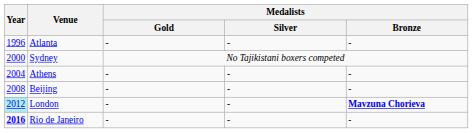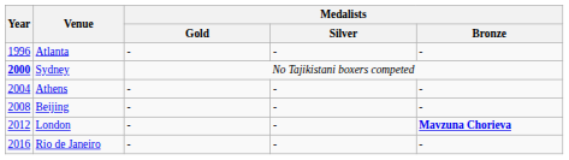Sydney | Year: normal -> bold
London | Year: paleturquoise background -> no background
Rio de Janeiro | Year: bold -> normal
